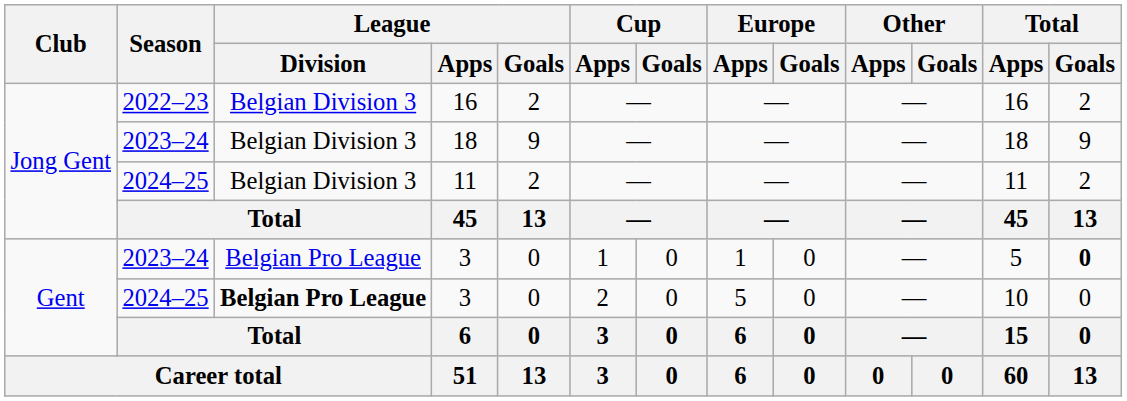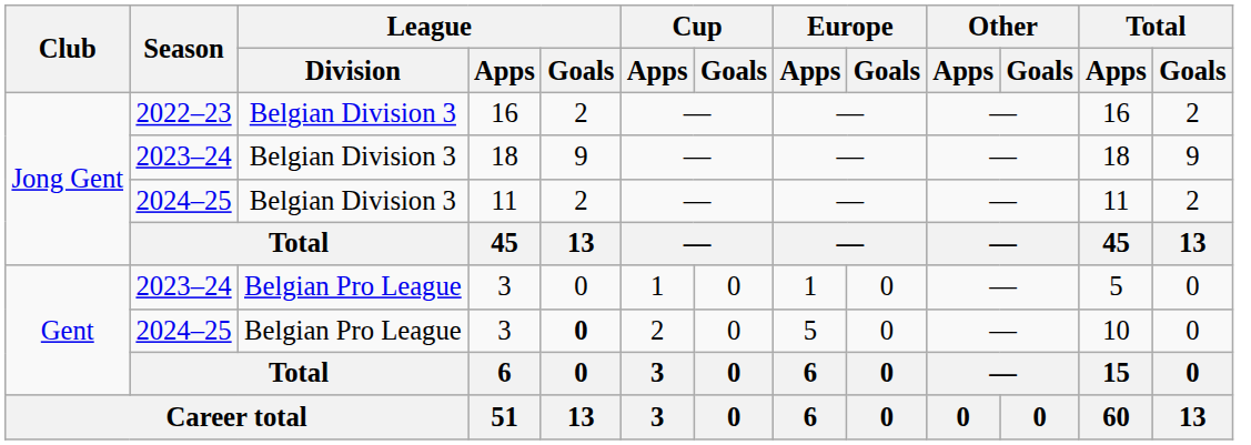2023–24 / 3 | Total / Goals: bold -> normal
2024–25 / 3 | League / Division: bold -> normal
2024–25 / 3 | League / Goals: normal -> bold
